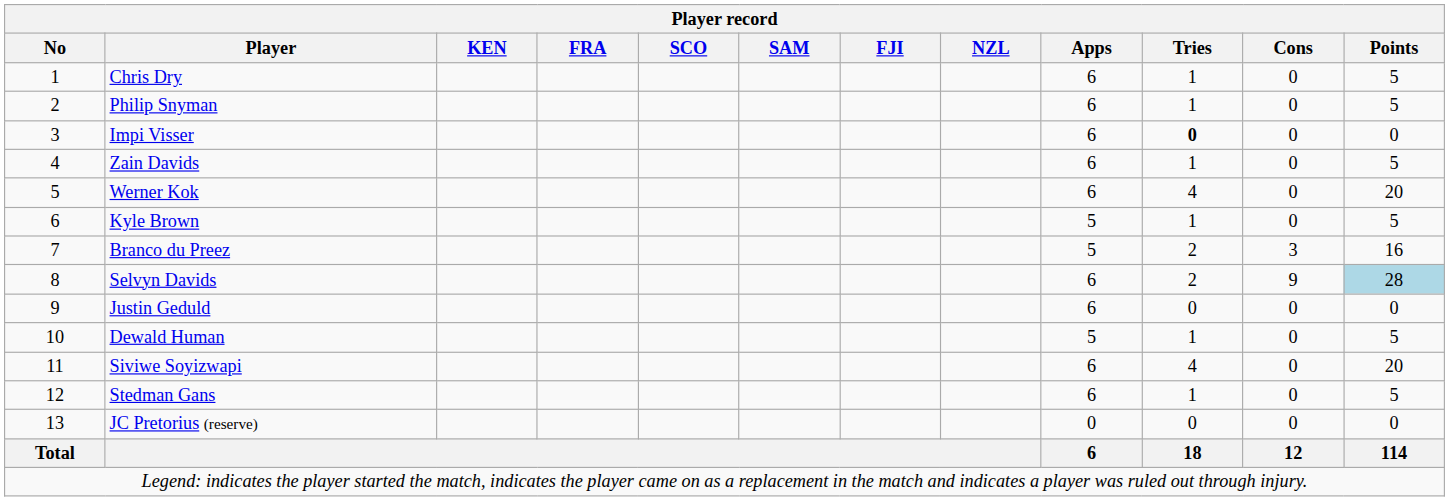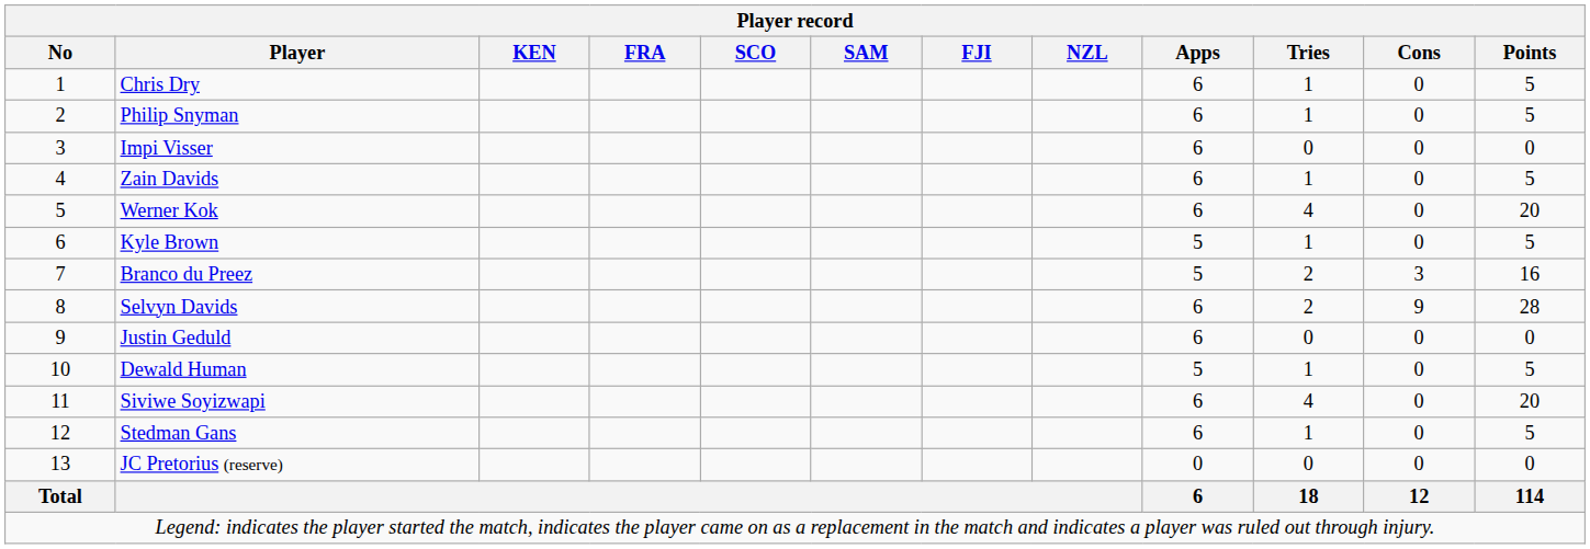Impi Visser | Tries: bold -> normal
Selvyn Davids | Points: lightblue background -> no background
